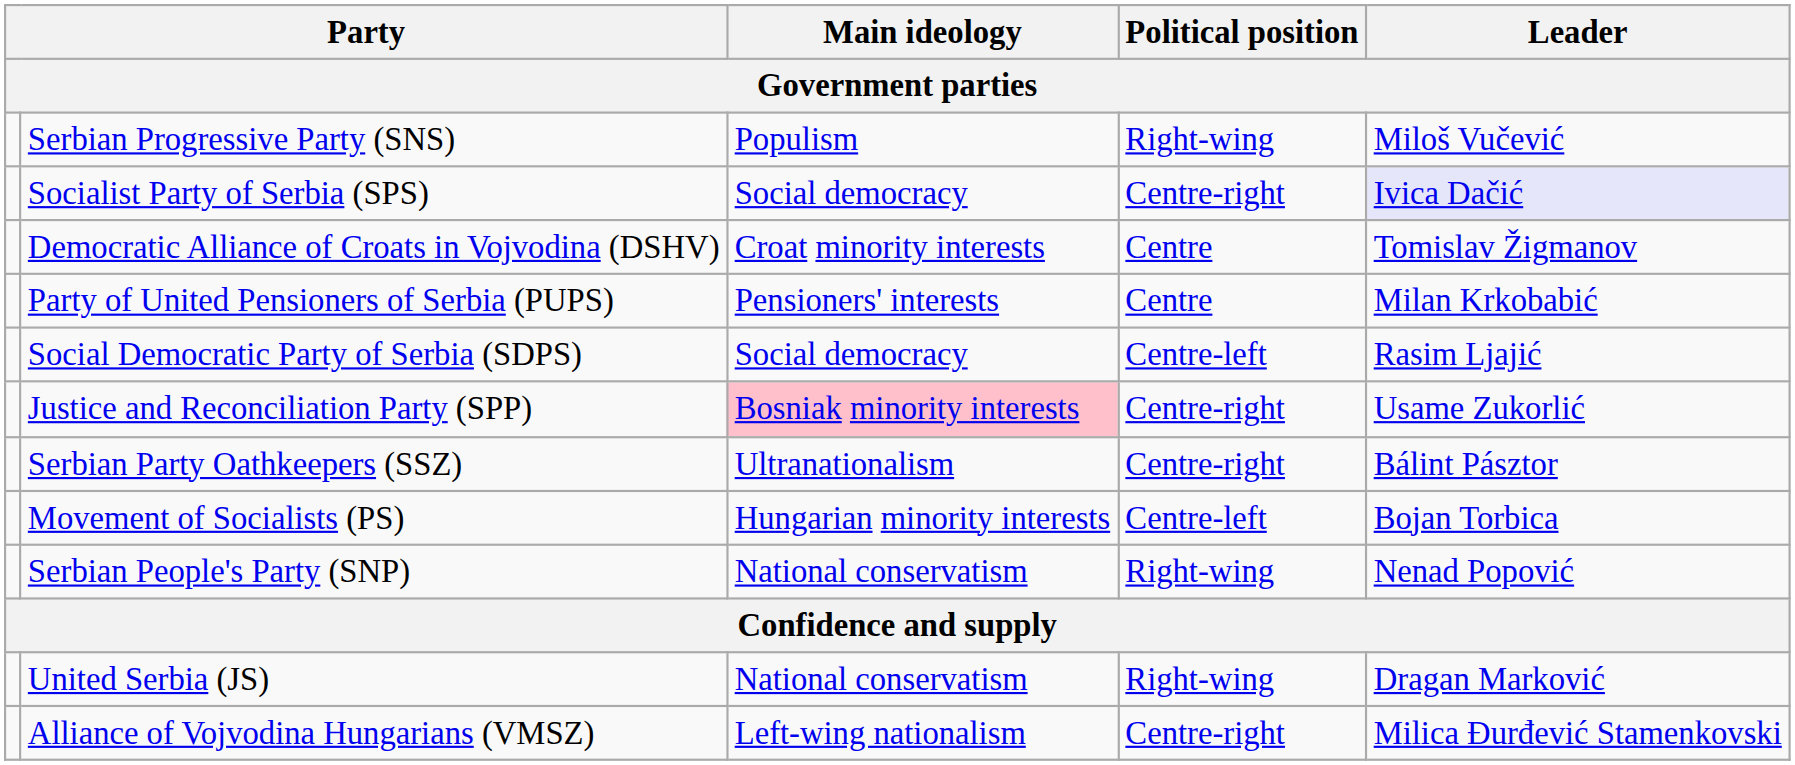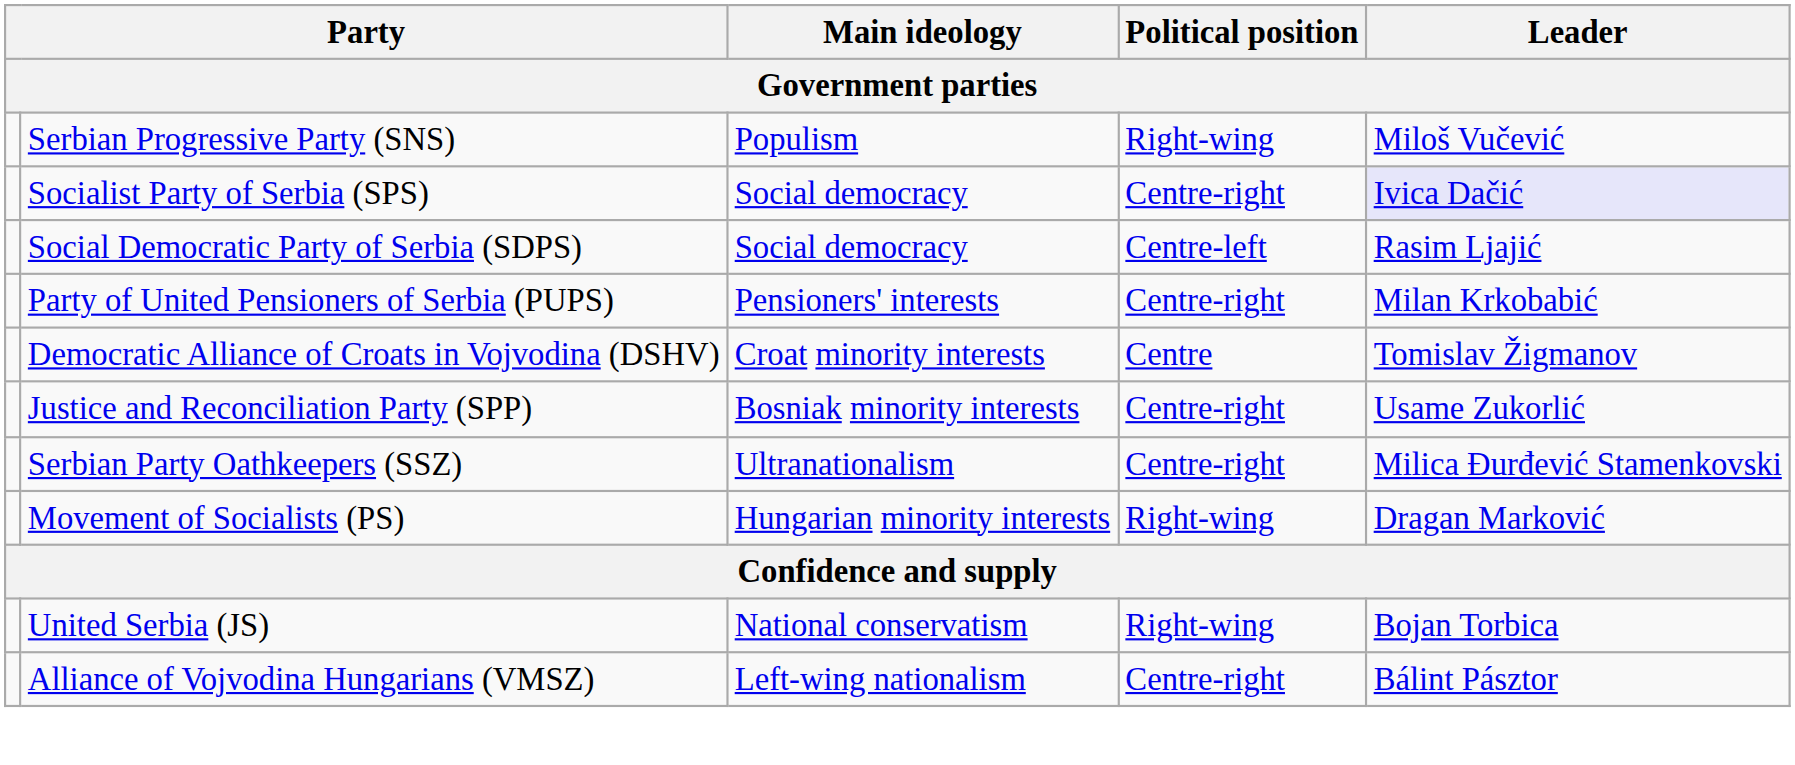rows swapped: Democratic Alliance of Croats in Vojvodina (DSHV) <-> Social Democratic Party of Serbia (SDPS)
Party of United Pensioners of Serbia (PUPS) | Political position: Centre -> Centre-right
Justice and Reconciliation Party (SPP) | Main ideology: pink background -> no background
Serbian Party Oathkeepers (SSZ) | Leader: Bálint Pásztor -> Milica Đurđević Stamenkovski
Movement of Socialists (PS) | Political position: Centre-left -> Right-wing
Movement of Socialists (PS) | Leader: Bojan Torbica -> Dragan Marković
- row: Serbian People's Party (SNP) | National conservatism | Right-wing | Nenad Popović
United Serbia (JS) | Leader: Dragan Marković -> Bojan Torbica
Alliance of Vojvodina Hungarians (VMSZ) | Leader: Milica Đurđević Stamenkovski -> Bálint Pásztor
